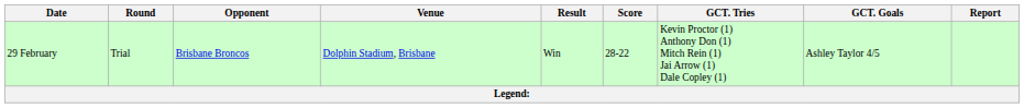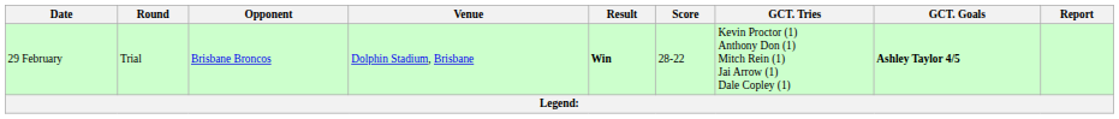29 February | Result: normal -> bold
29 February | GCT. Goals: normal -> bold
